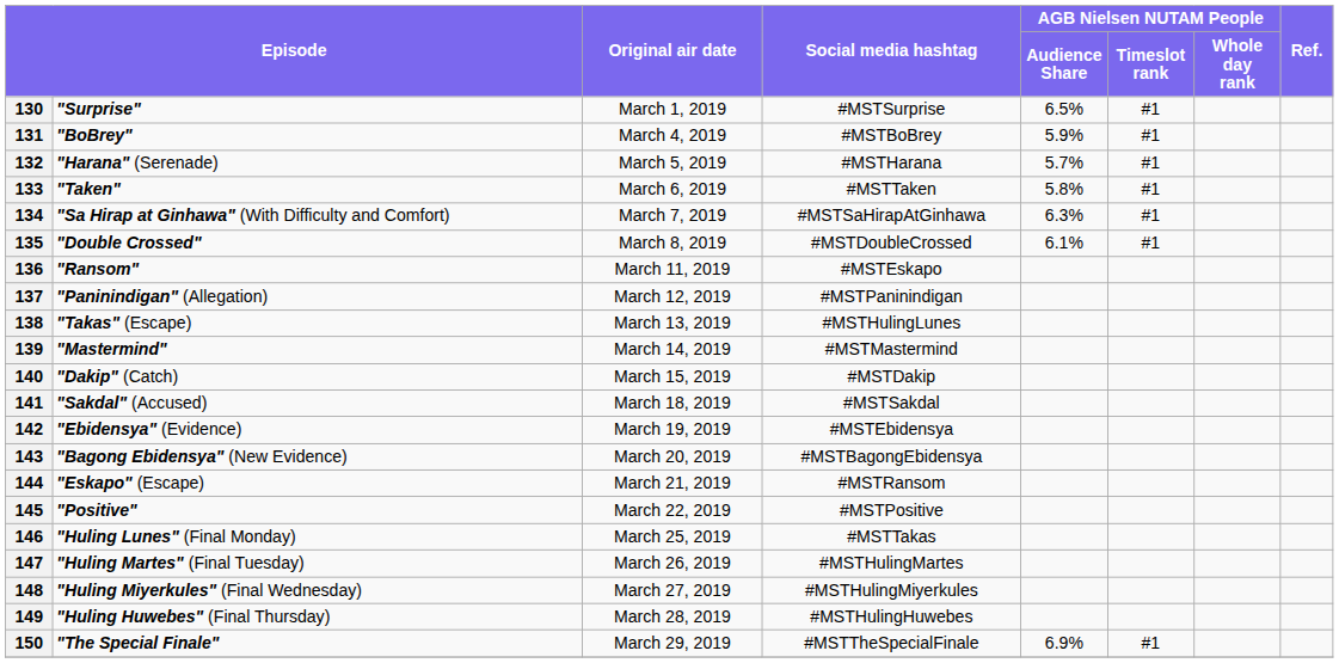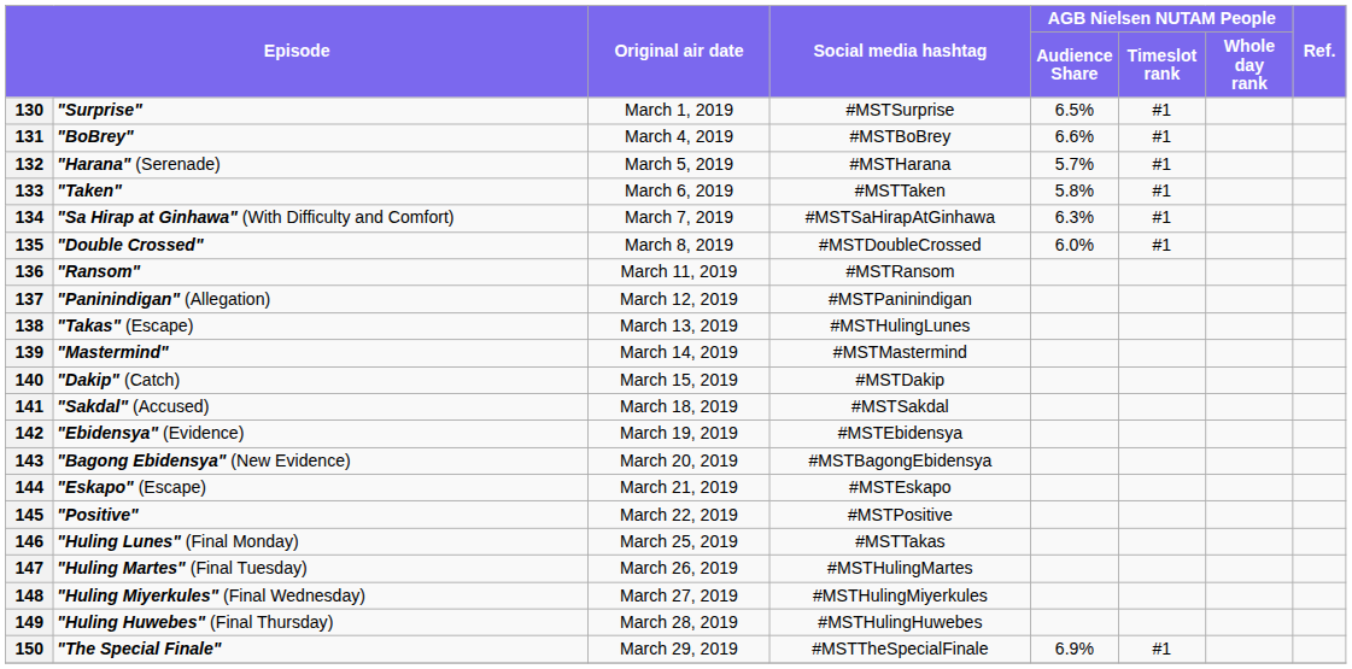131 | AGB Nielsen NUTAM People / Audience Share: 5.9% -> 6.6%
135 | AGB Nielsen NUTAM People / Audience Share: 6.1% -> 6.0%
136 | Social media hashtag: #MSTEskapo -> #MSTRansom
144 | Social media hashtag: #MSTRansom -> #MSTEskapo
